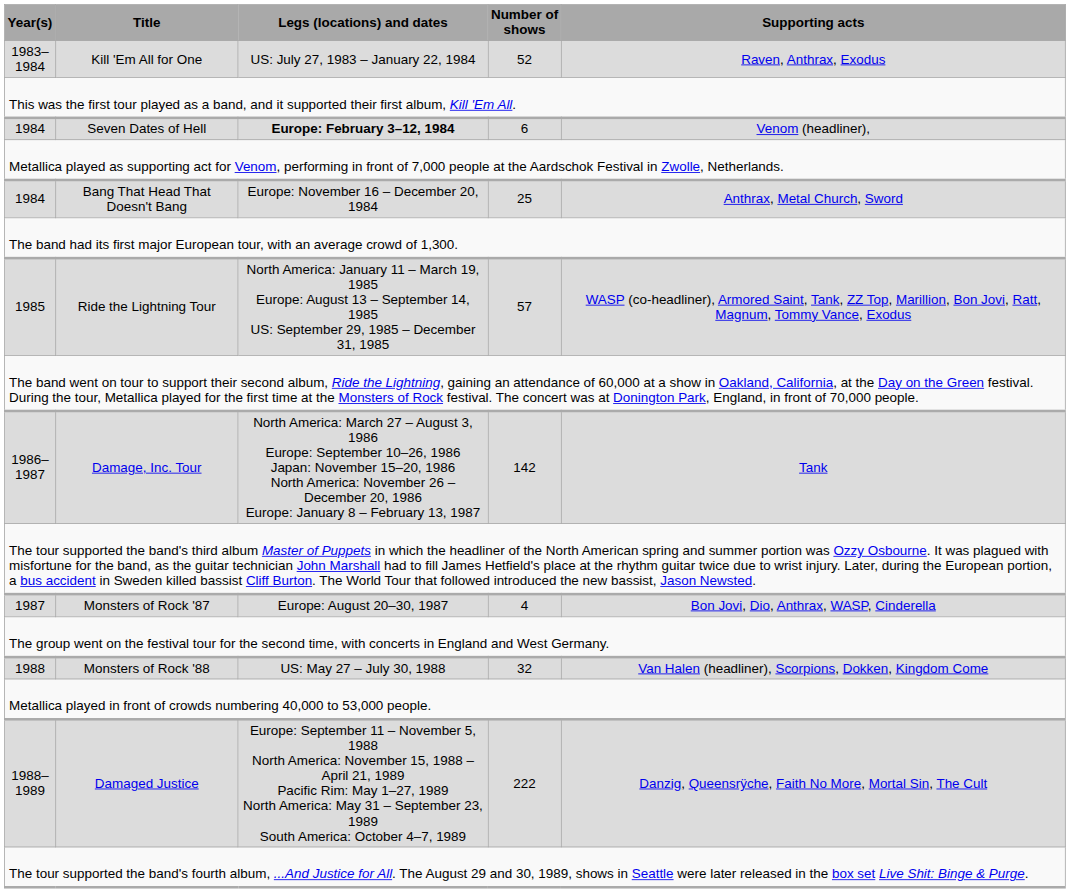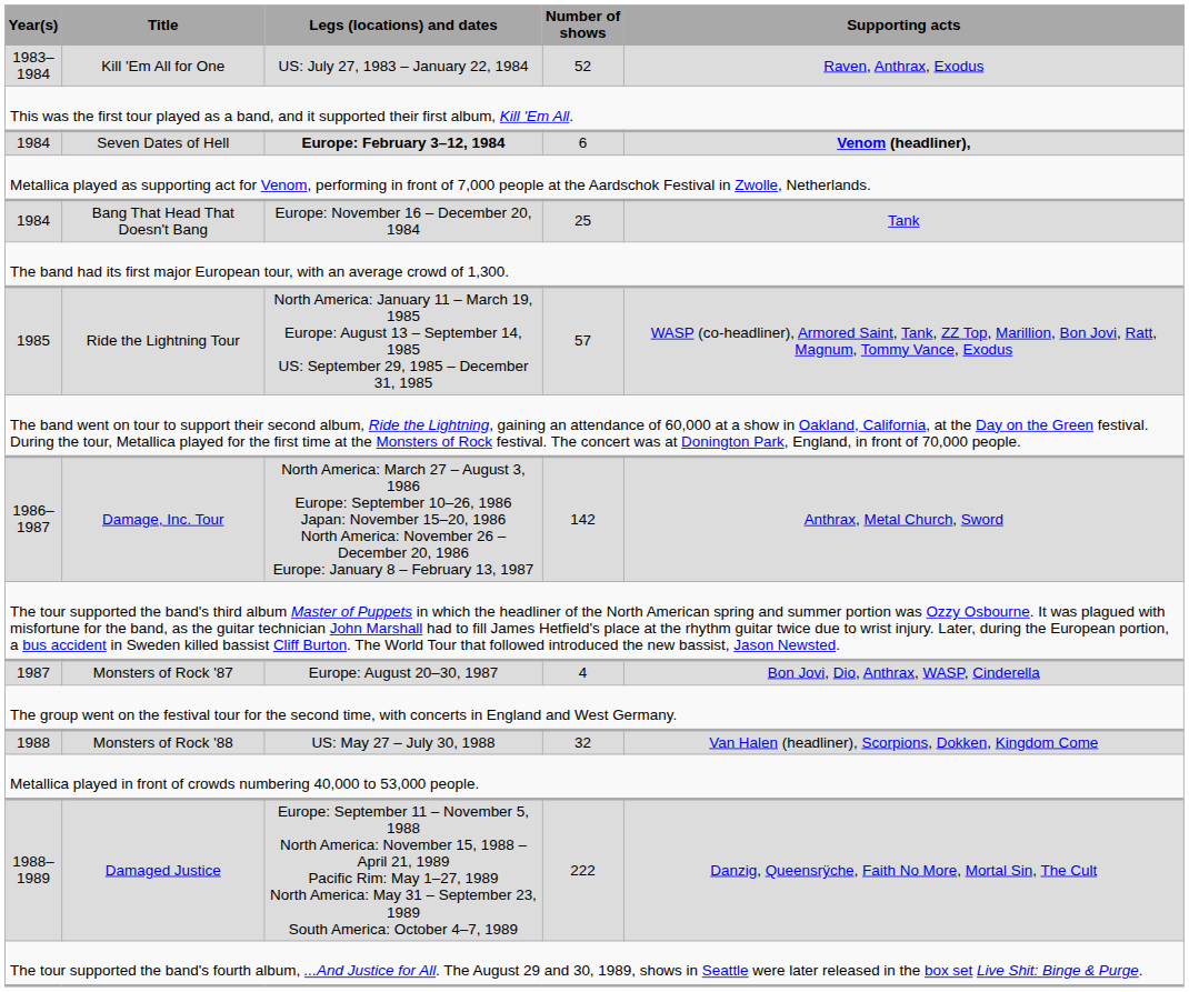Seven Dates of Hell | Supporting acts: normal -> bold
Bang That Head That Doesn't Bang | Supporting acts: Anthrax, Metal Church, Sword -> Tank
Damage, Inc. Tour | Supporting acts: Tank -> Anthrax, Metal Church, Sword
